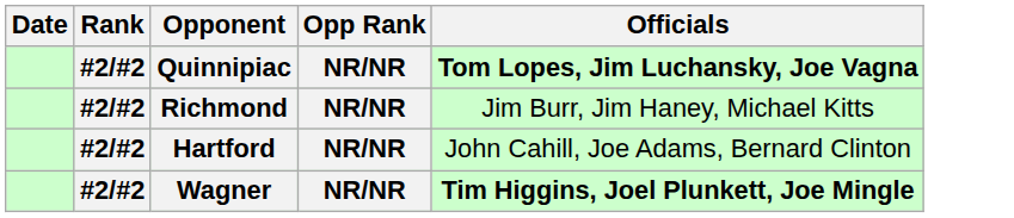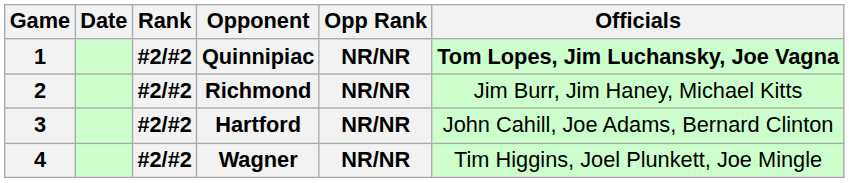+ column: Game | 1 | 2 | 3 | 4
Wagner | Officials: bold -> normal
